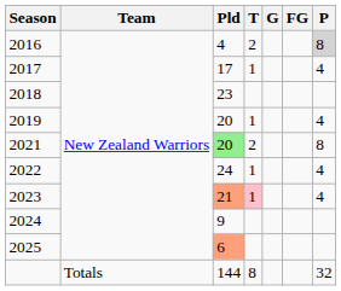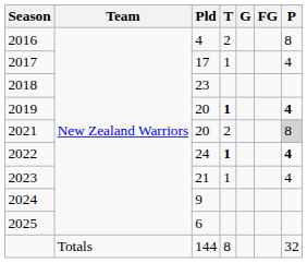2016 | P: lightgrey background -> no background
2019 | T: normal -> bold
2019 | P: normal -> bold
2021 | Pld: lightgreen background -> no background
2021 | P: no background -> lightgrey background
2022 | T: normal -> bold
2022 | P: normal -> bold
2023 | Pld: lightsalmon background -> no background
2023 | T: pink background -> no background
2025 | Pld: lightsalmon background -> no background
